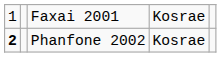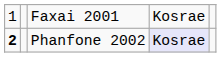Phanfone 2002 | column 4: no background -> lavender background
